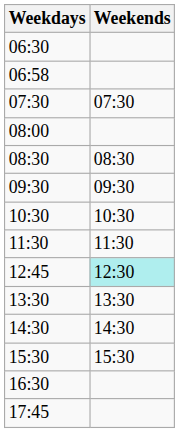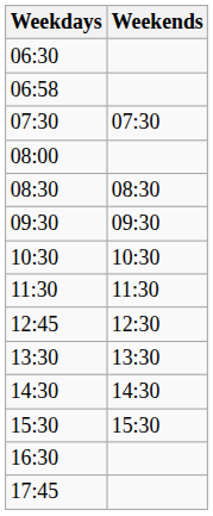12:45 | Weekends: paleturquoise background -> no background
